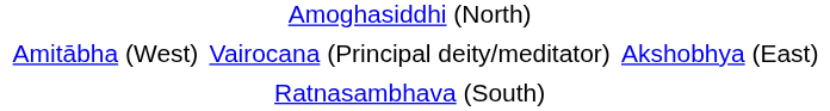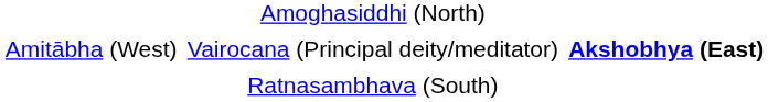Amitābha (West) | column 3: normal -> bold
